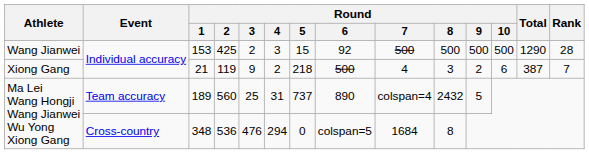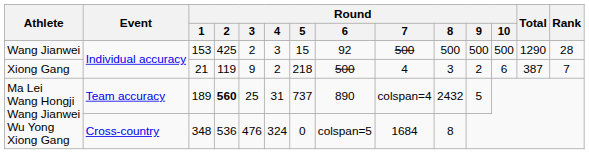189 | Round / 2: normal -> bold
348 | Round / 4: 294 -> 324
